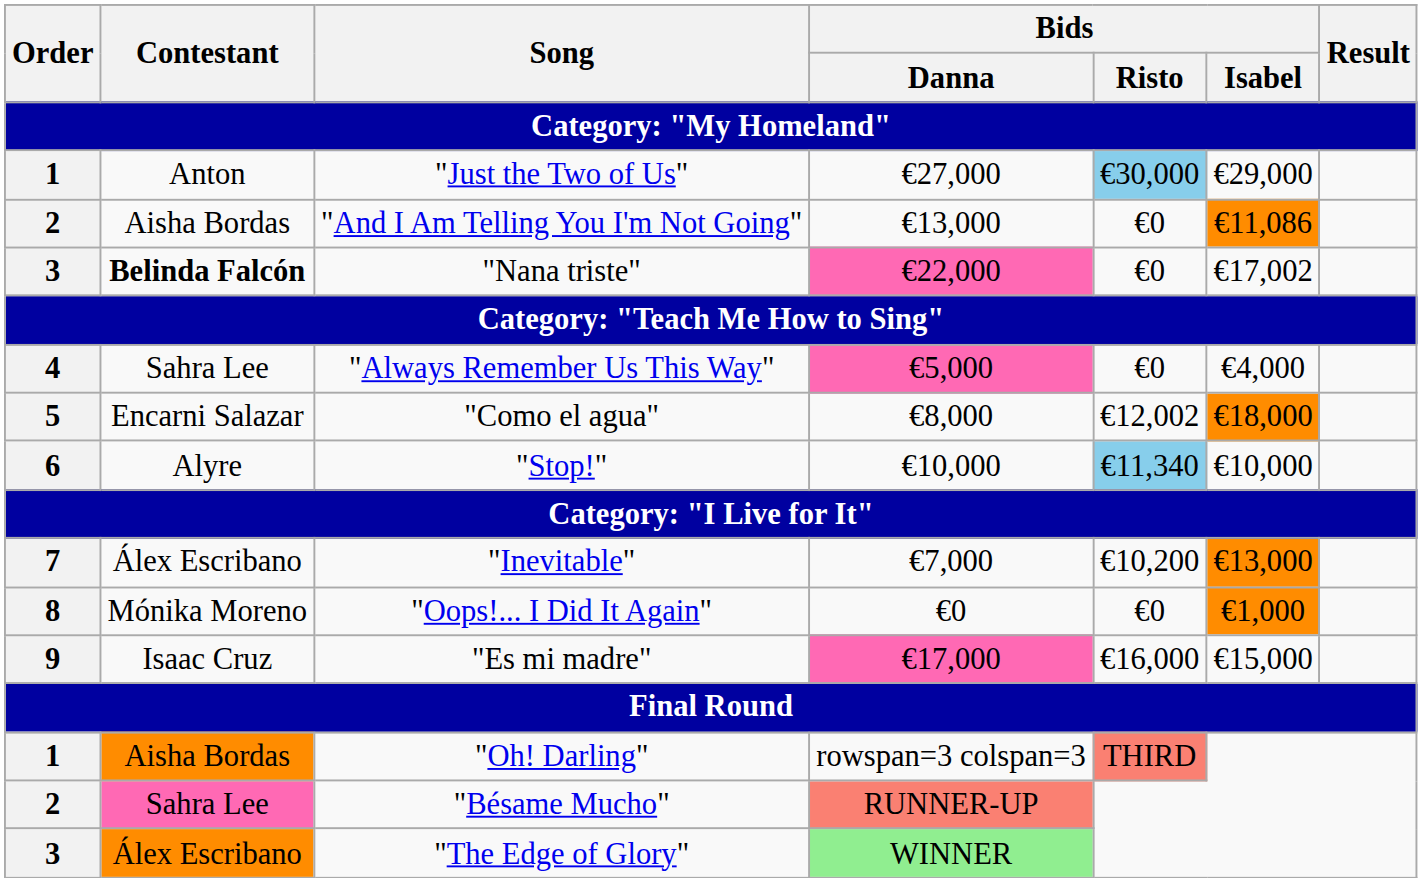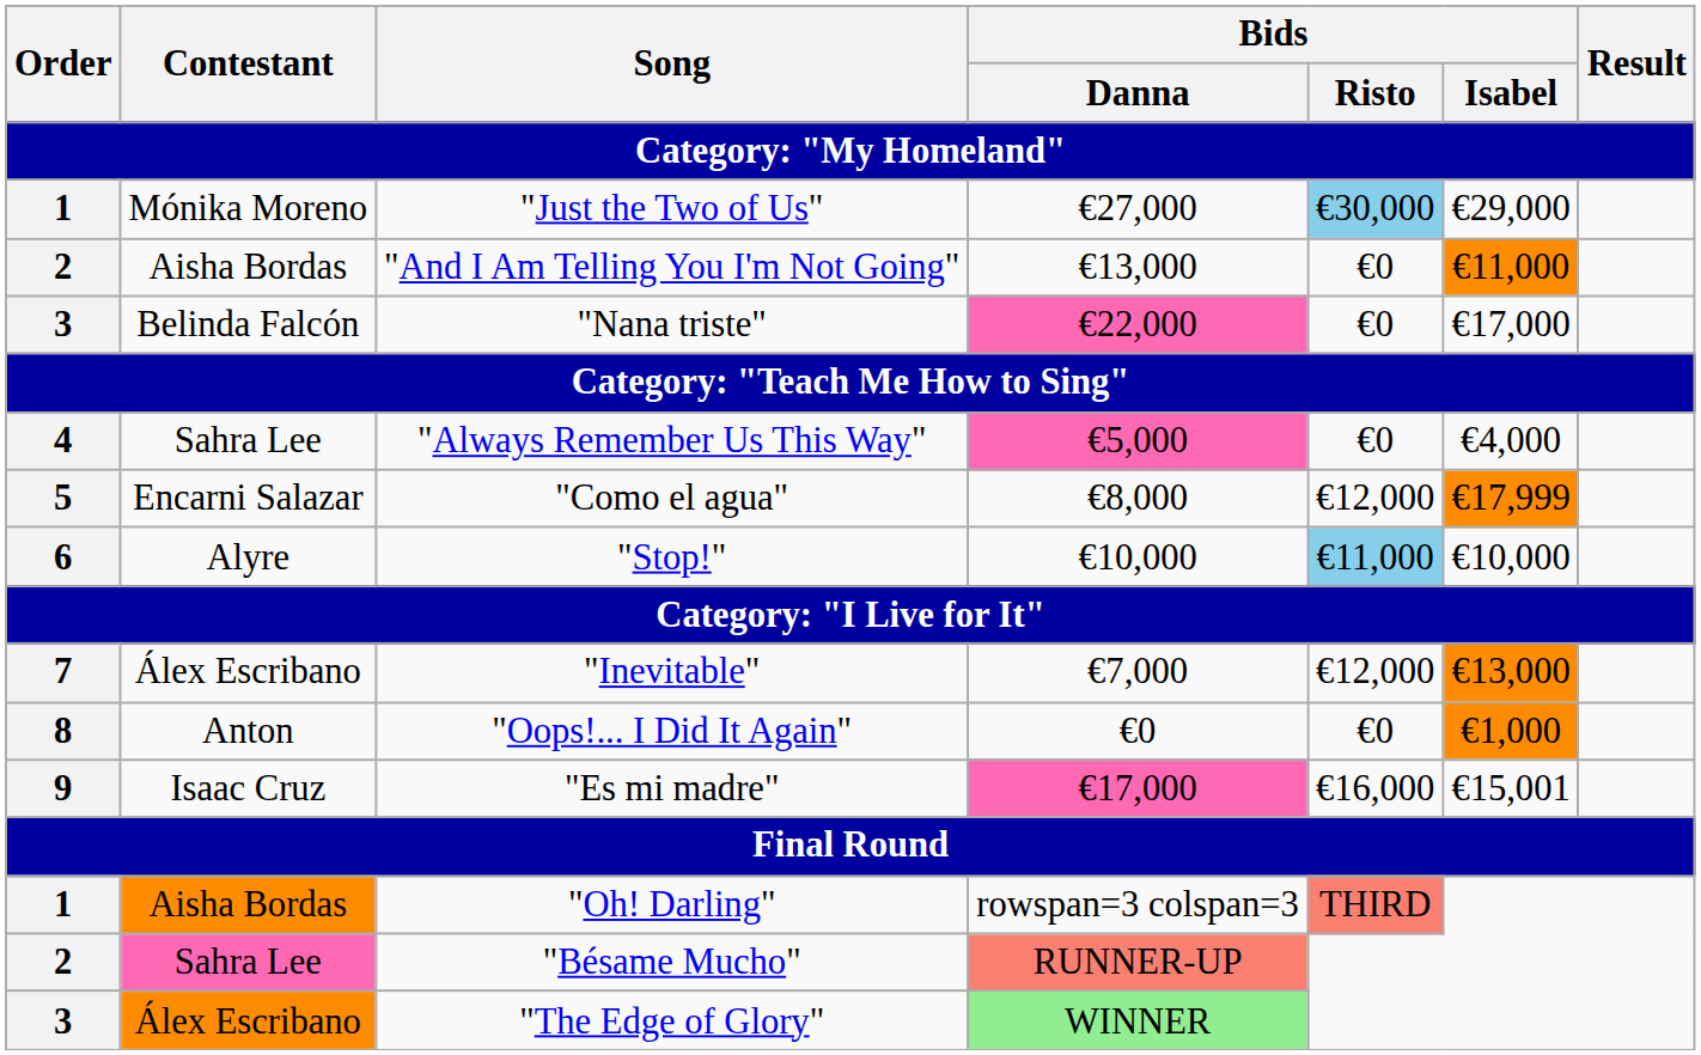"Just the Two of Us" | Contestant: Anton -> Mónika Moreno
"And I Am Telling You I'm Not Going" | Bids / Isabel: €11,086 -> €11,000
"Nana triste" | Contestant: bold -> normal
"Nana triste" | Bids / Isabel: €17,002 -> €17,000
"Como el agua" | Bids / Risto: €12,002 -> €12,000
"Como el agua" | Bids / Isabel: €18,000 -> €17,999
"Stop!" | Bids / Risto: €11,340 -> €11,000
"Inevitable" | Bids / Risto: €10,200 -> €12,000
"Oops!... I Did It Again" | Contestant: Mónika Moreno -> Anton
"Es mi madre" | Bids / Isabel: €15,000 -> €15,001
